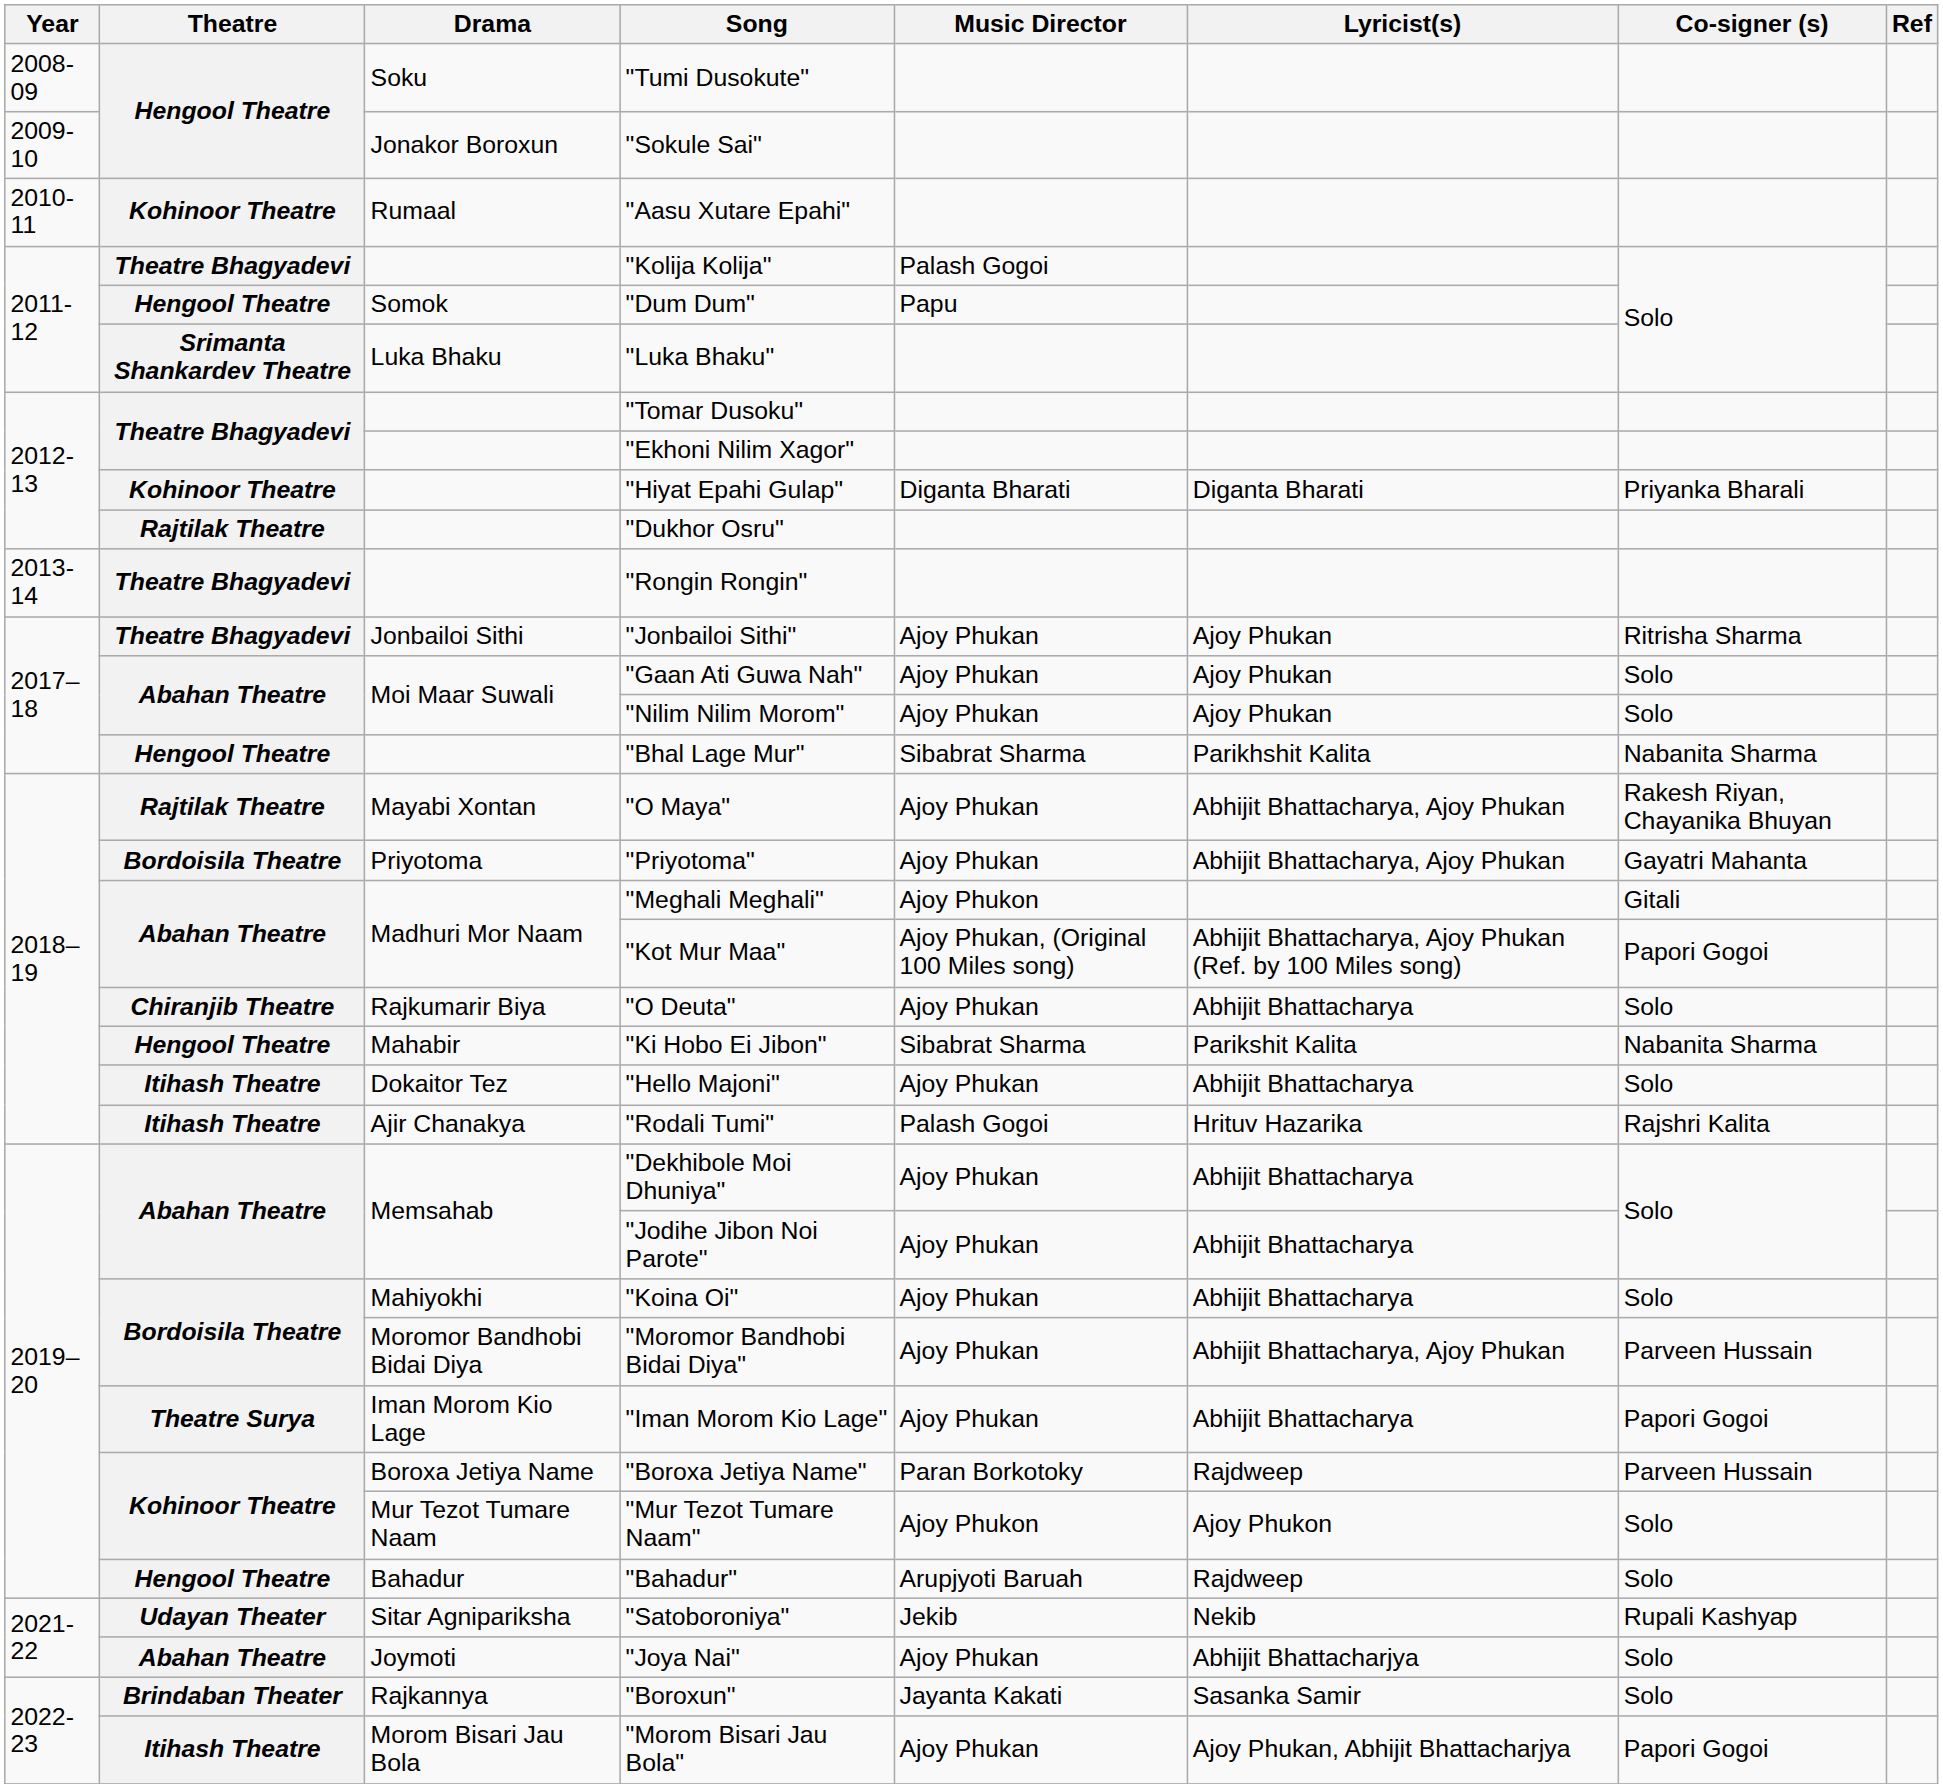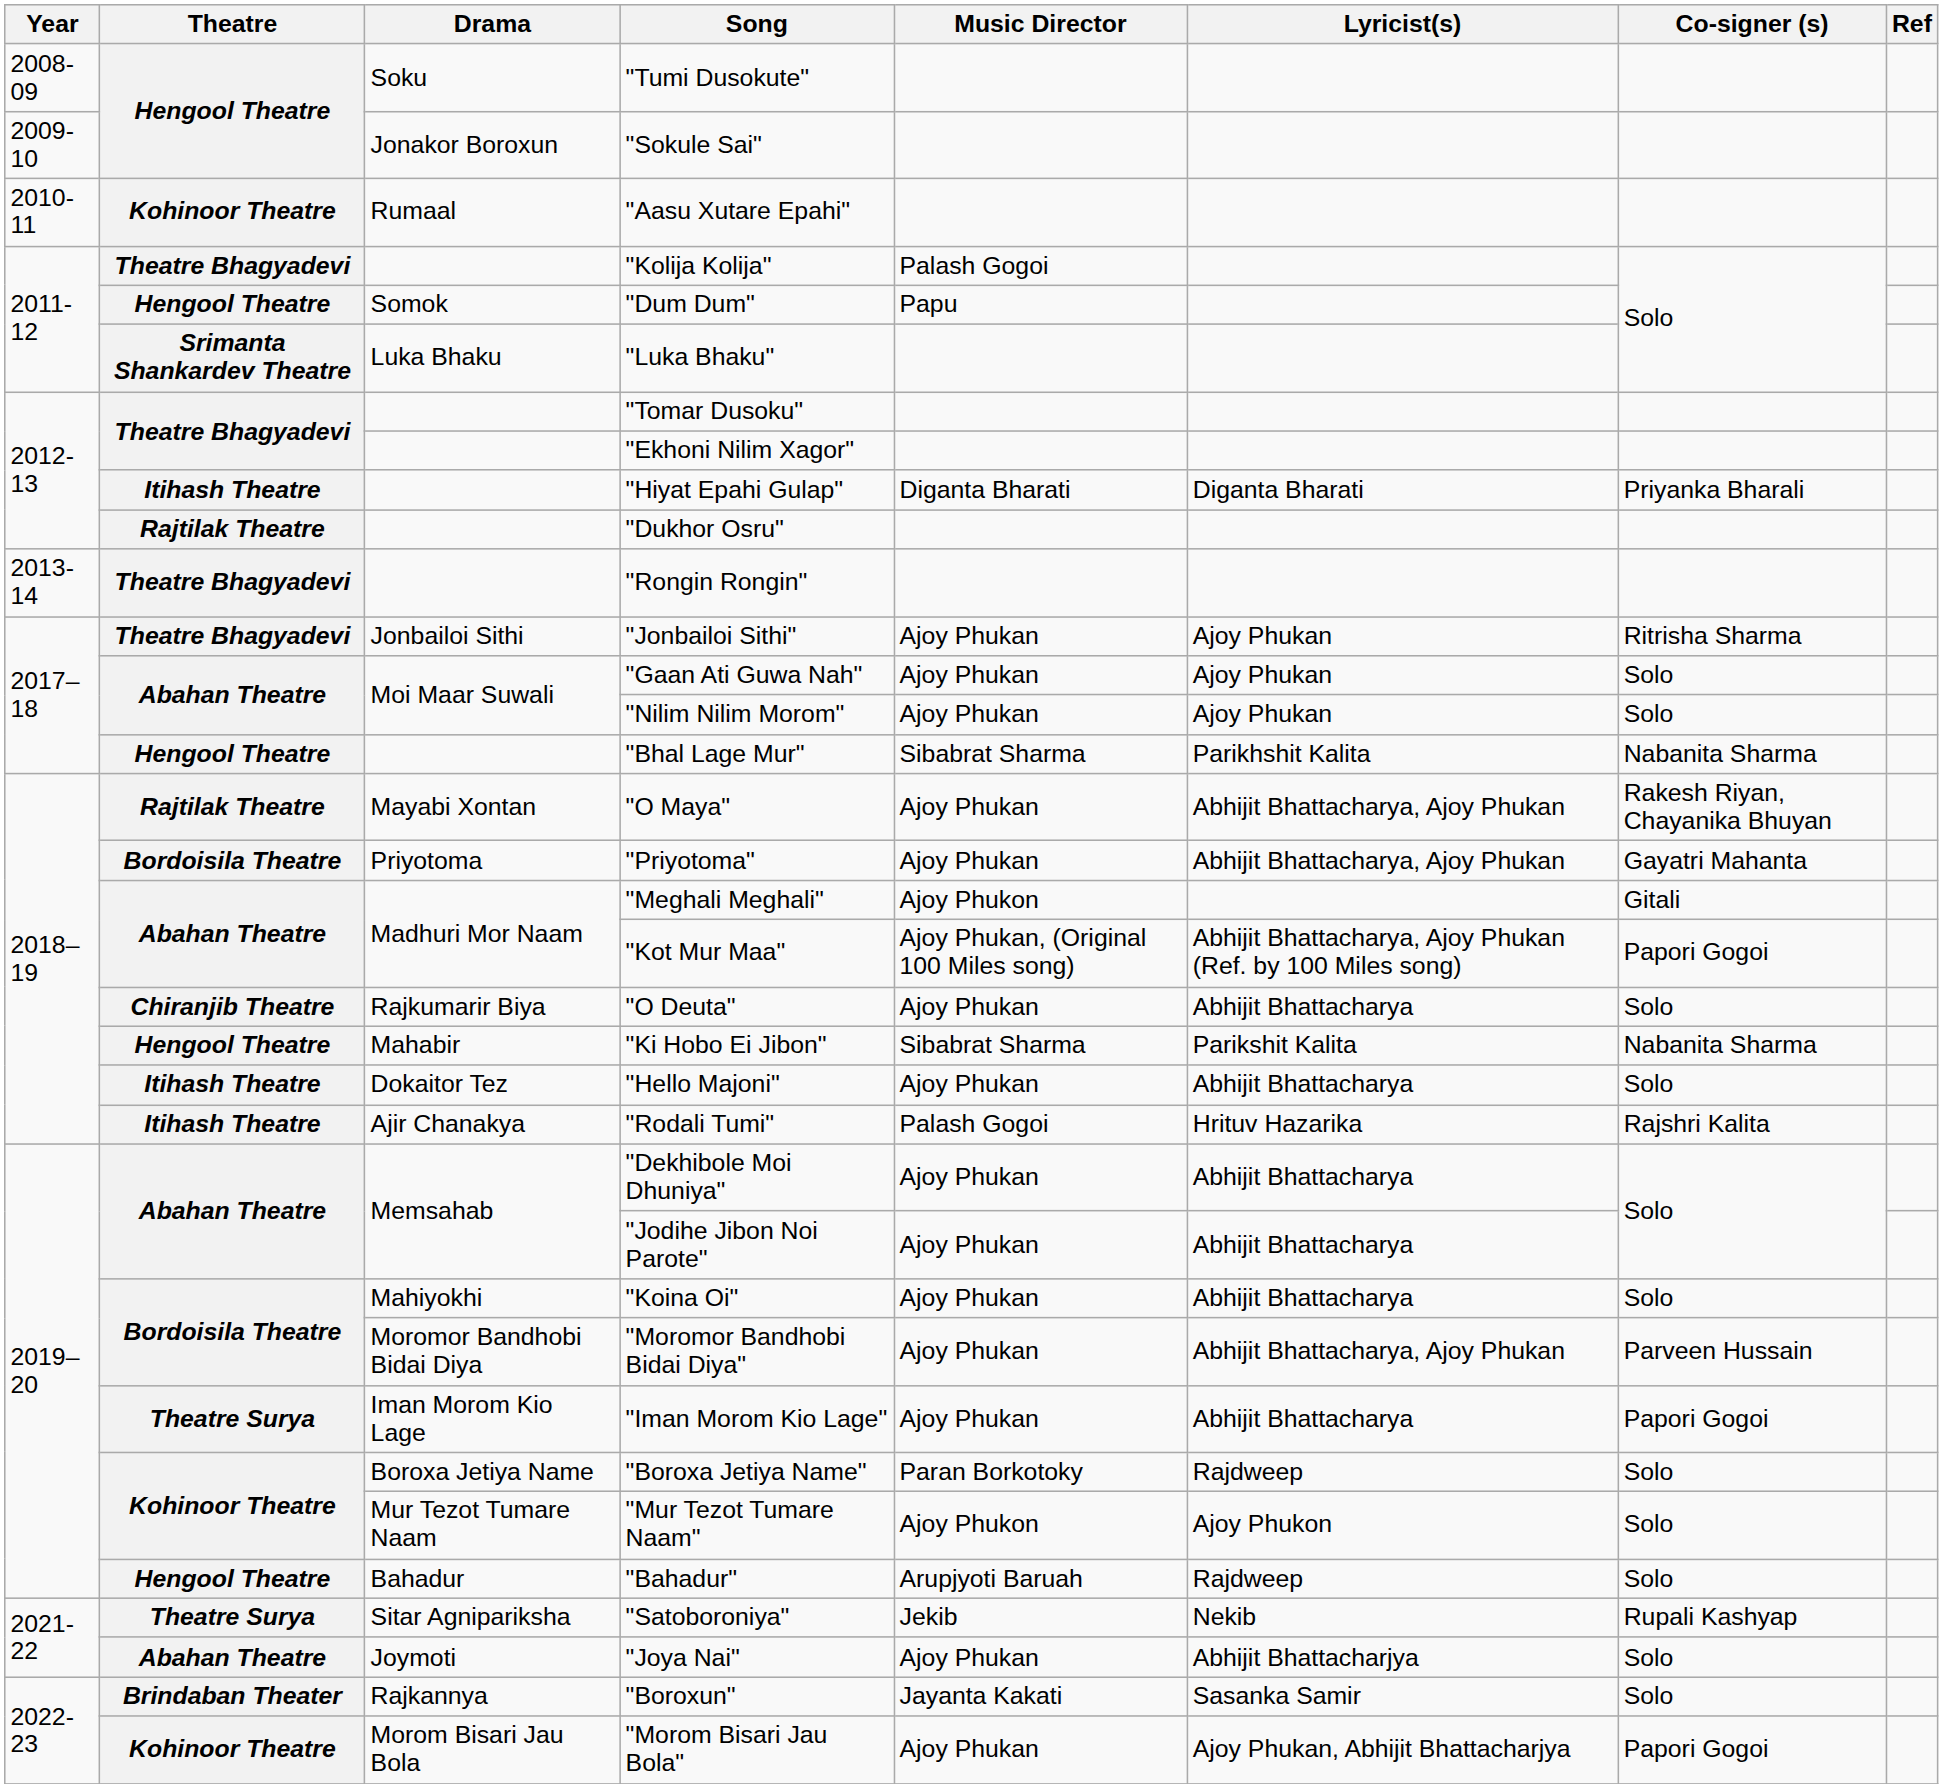"Hiyat Epahi Gulap" | Theatre: Kohinoor Theatre -> Itihash Theatre
"Boroxa Jetiya Name" | Co-signer (s): Parveen Hussain -> Solo
"Satoboroniya" | Theatre: Udayan Theater -> Theatre Surya
"Morom Bisari Jau Bola" | Theatre: Itihash Theatre -> Kohinoor Theatre
